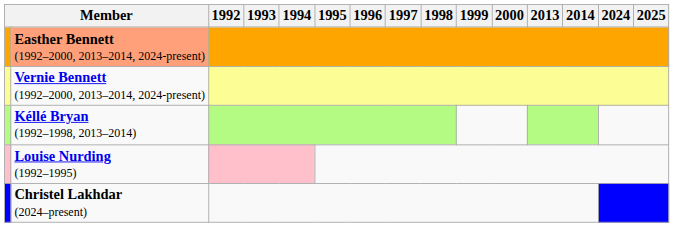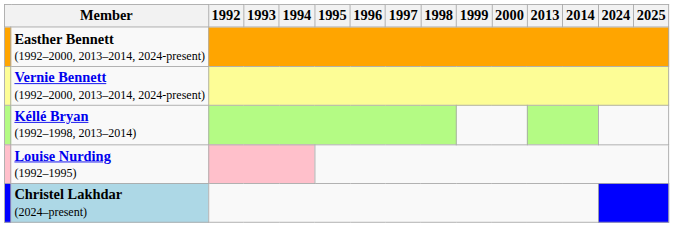Easther Bennett (1992–2000, 2013–2014, 2024-present) | column 2: lightsalmon background -> no background
Christel Lakhdar (2024–present) | column 2: no background -> lightblue background
